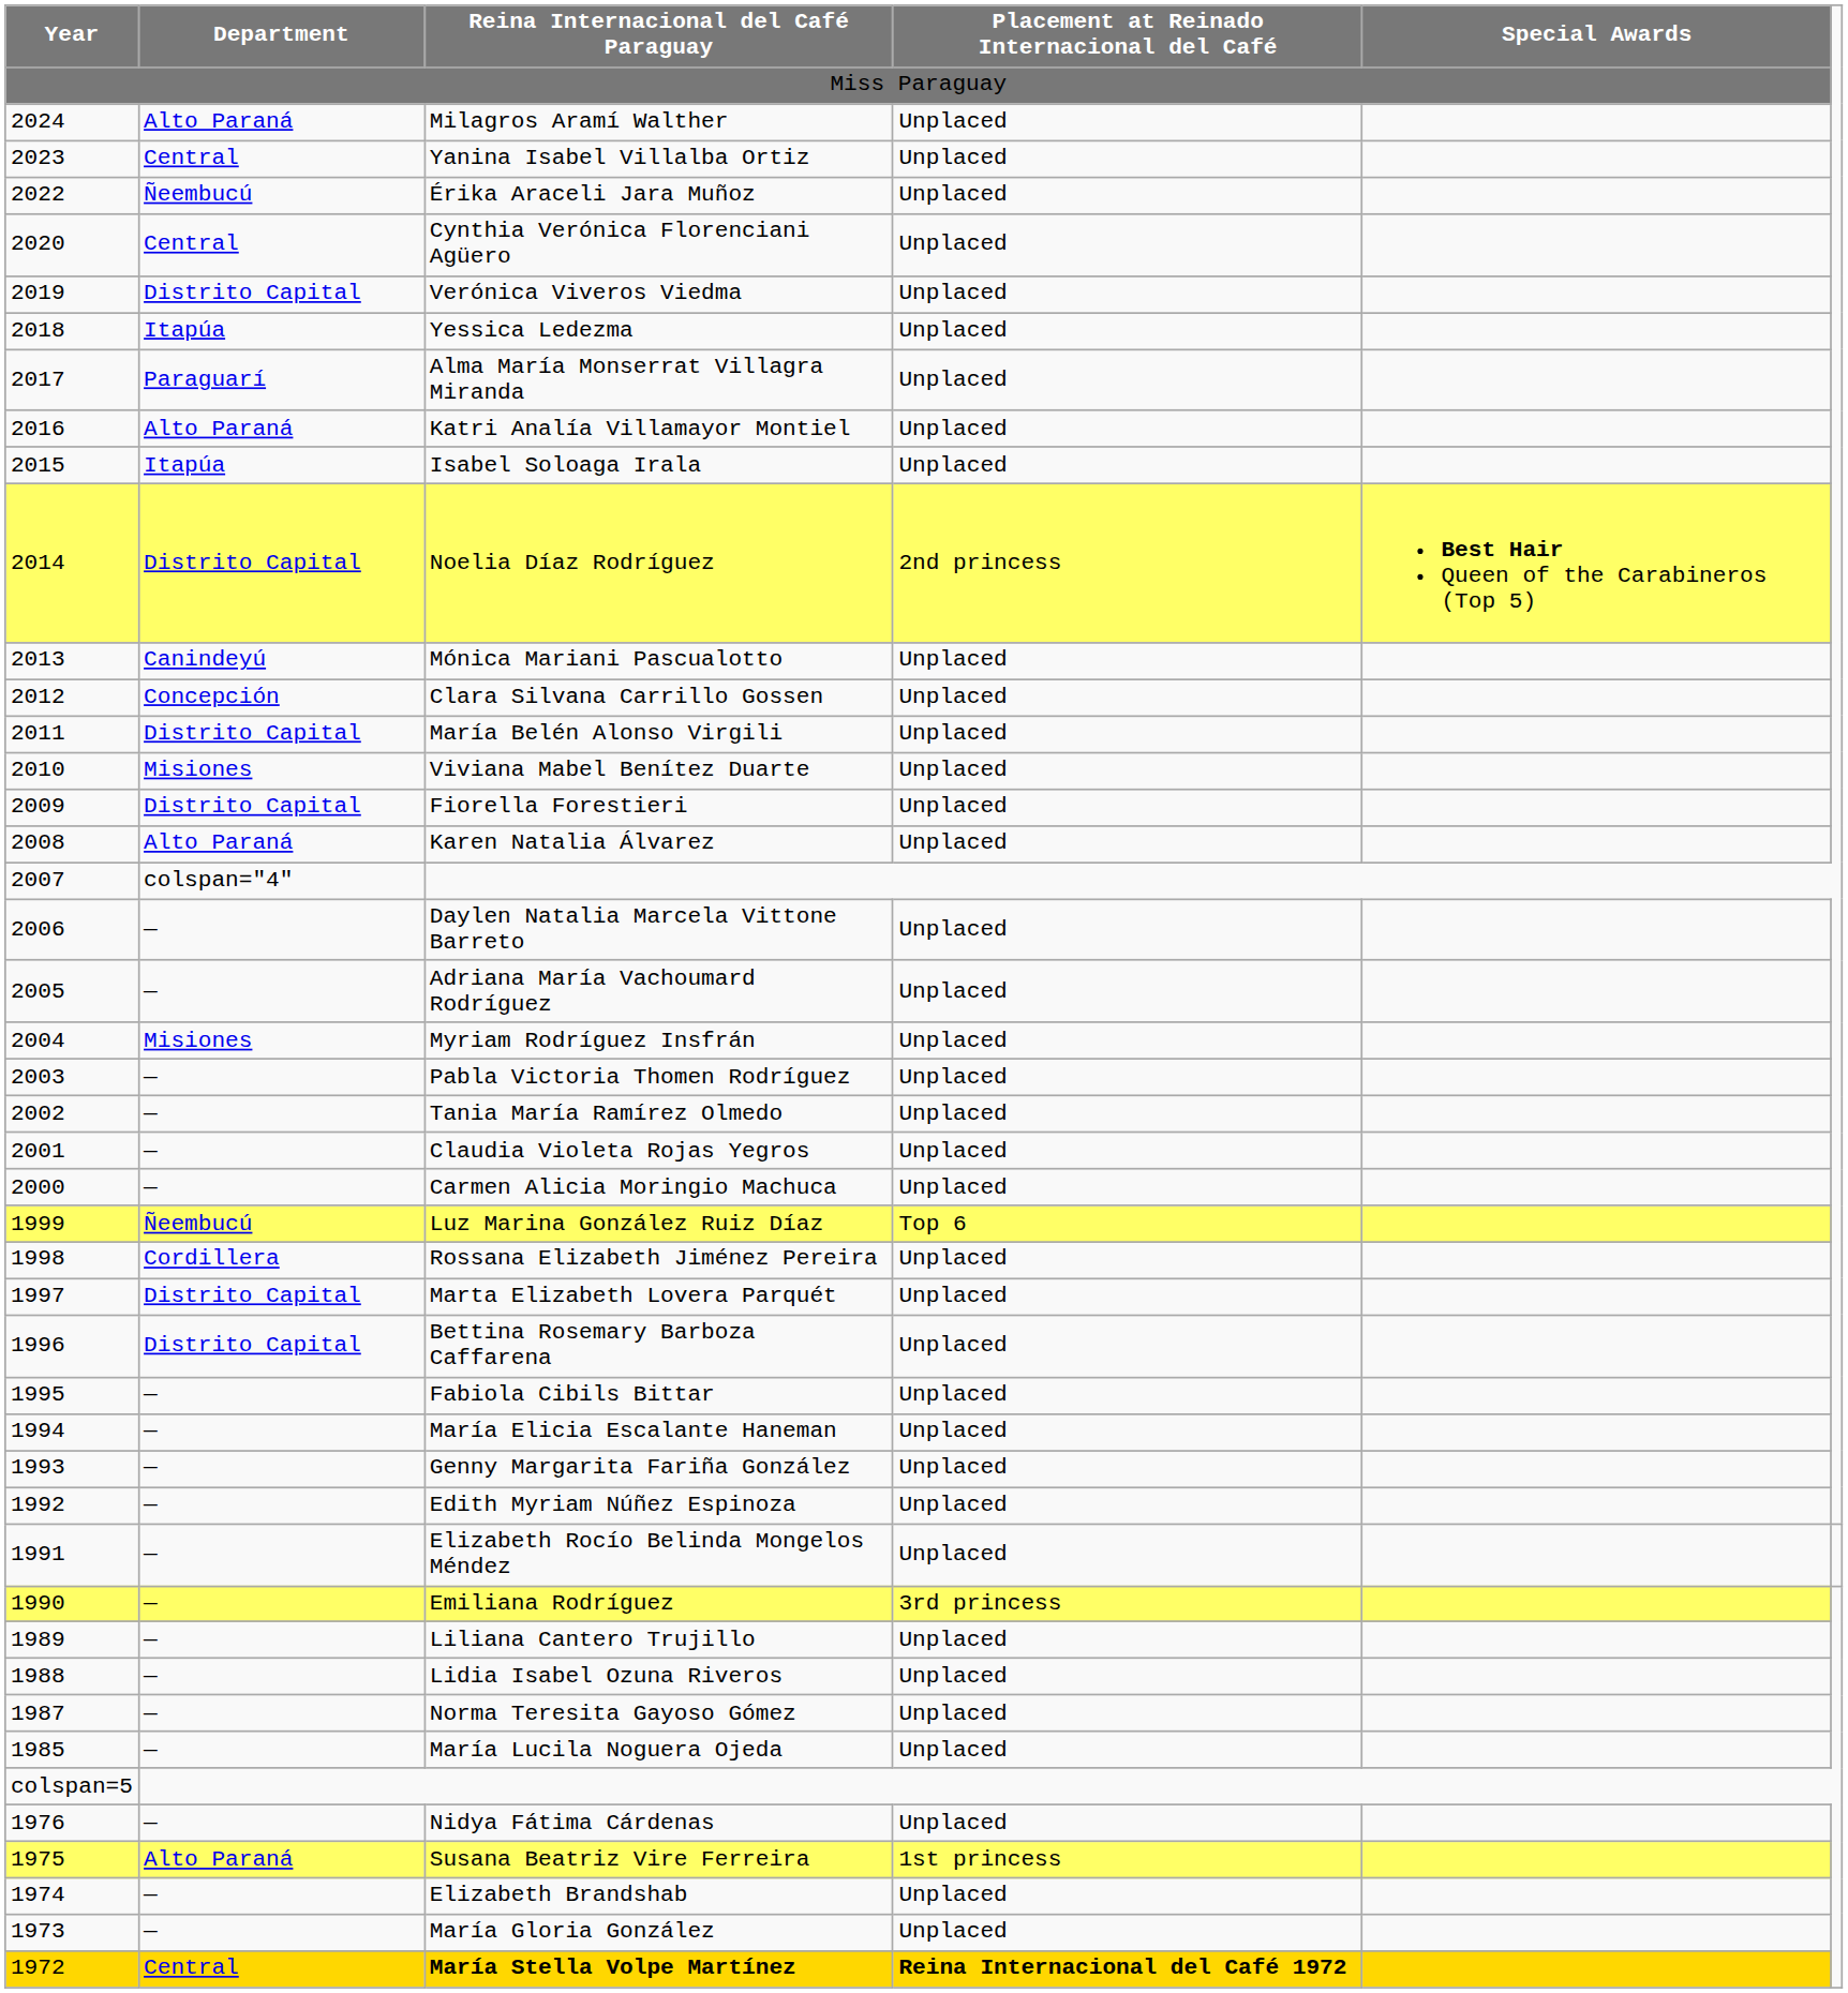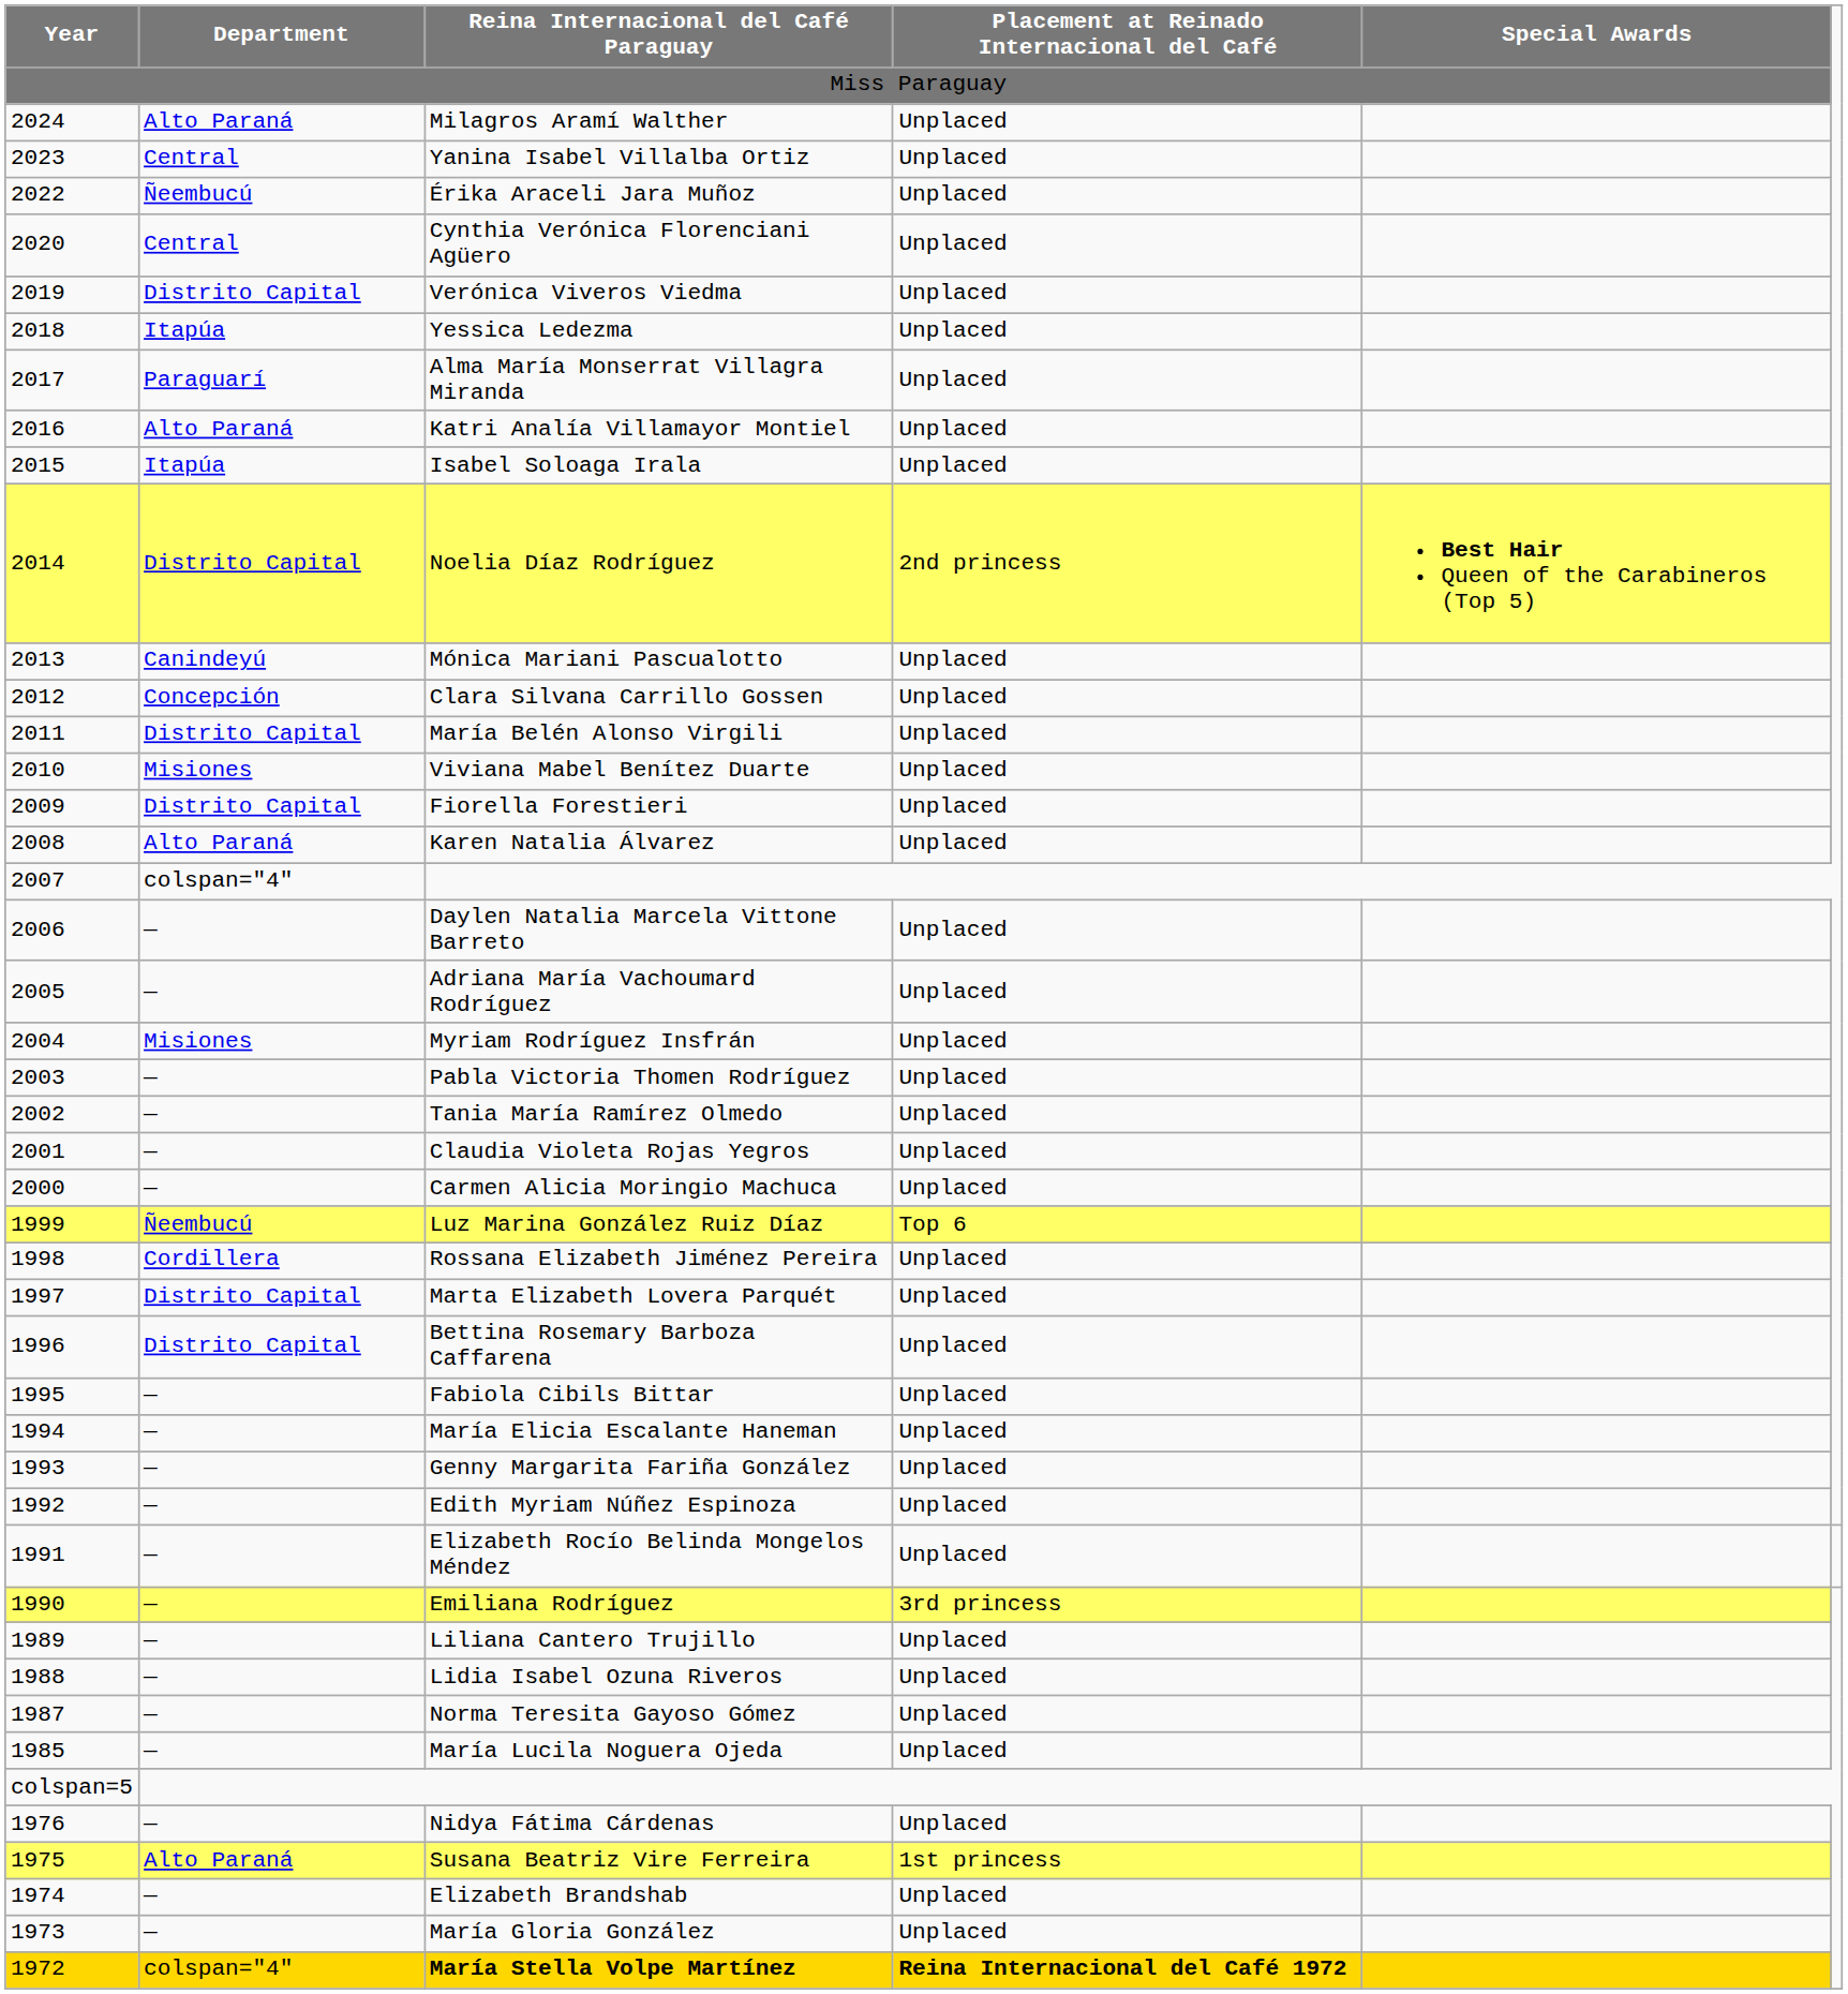María Stella Volpe Martínez | Department: Central -> colspan="4"
